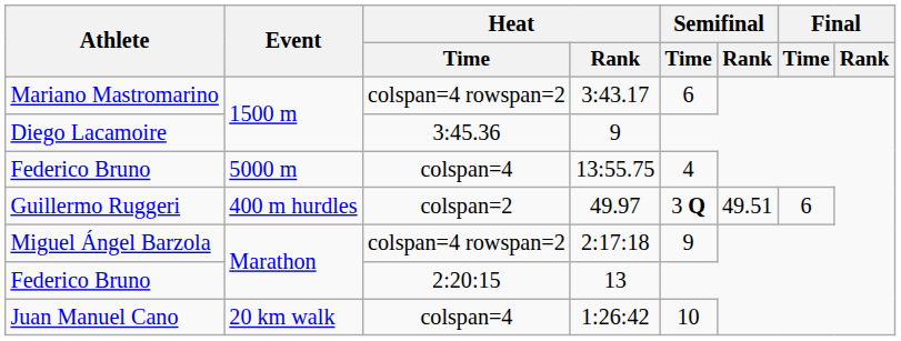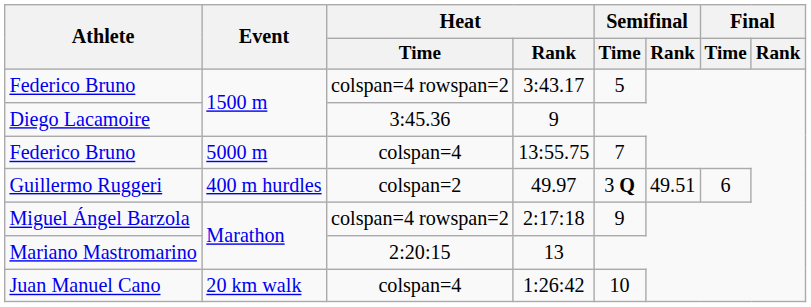3:43.17 | Athlete: Mariano Mastromarino -> Federico Bruno
3:43.17 | Semifinal / Time: 6 -> 5
13:55.75 | Semifinal / Time: 4 -> 7
13 | Athlete: Federico Bruno -> Mariano Mastromarino
